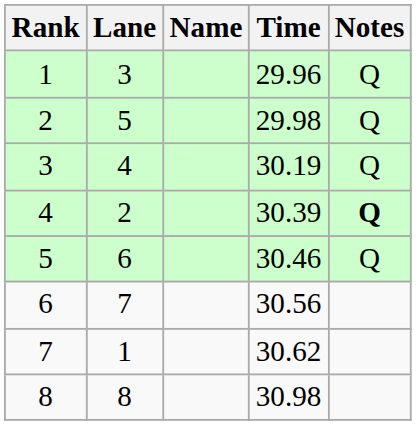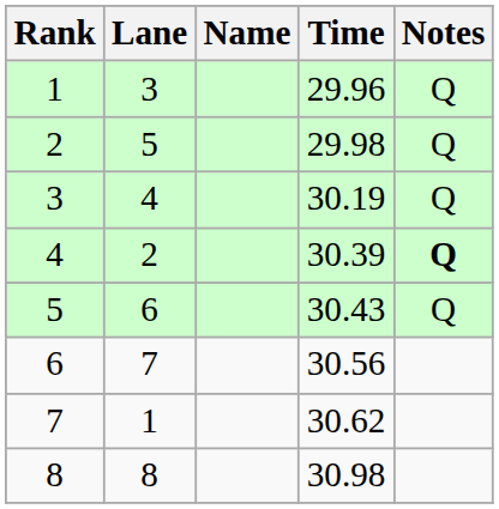row 6 | Time: 30.46 -> 30.43
